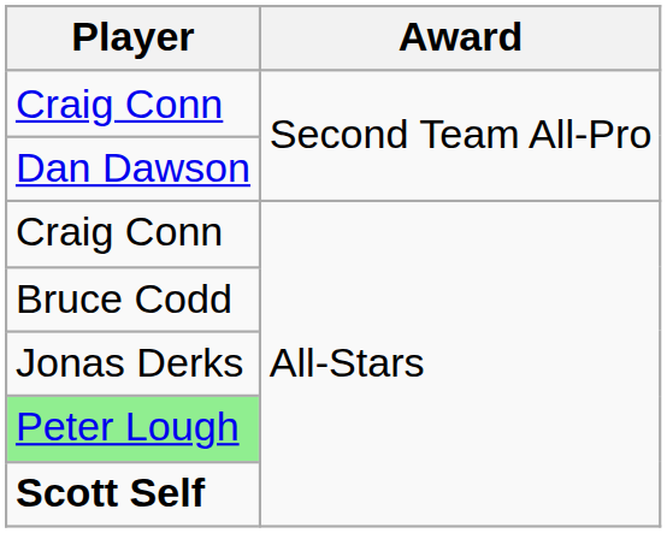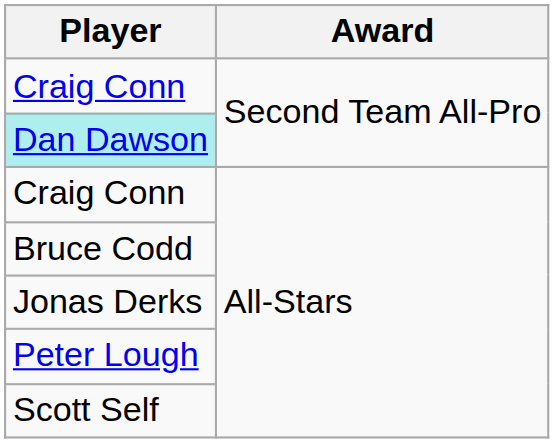row 3 | Player: no background -> paleturquoise background
row 7 | Player: lightgreen background -> no background
row 8 | Player: bold -> normal
